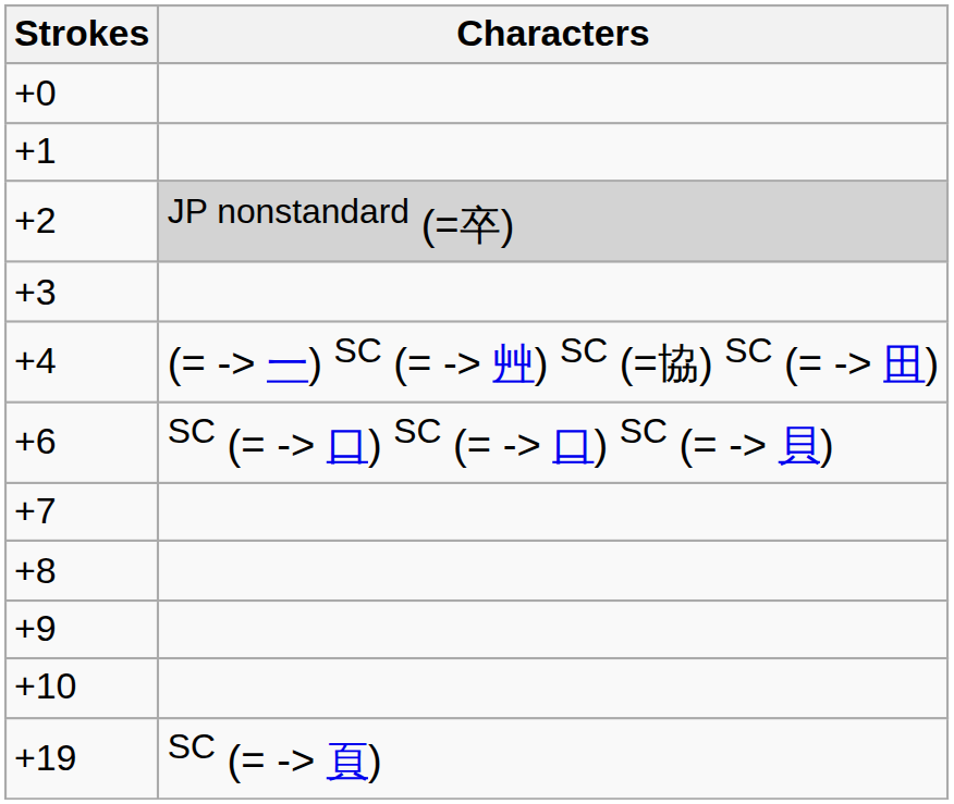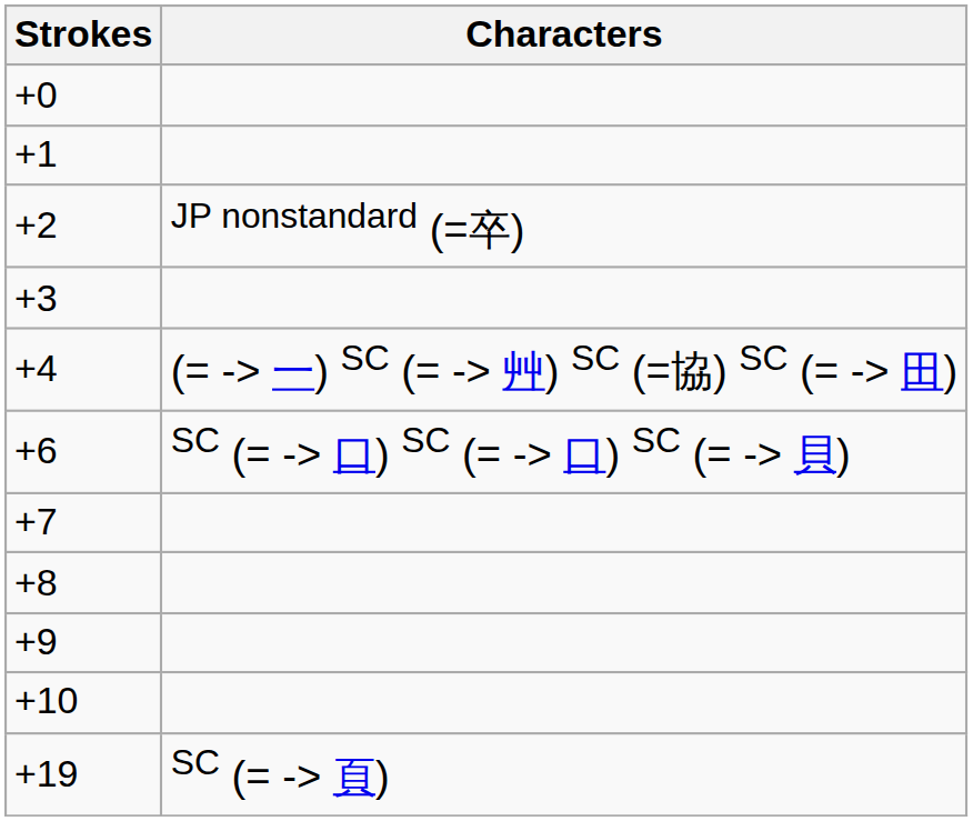+2 | Characters: lightgrey background -> no background
